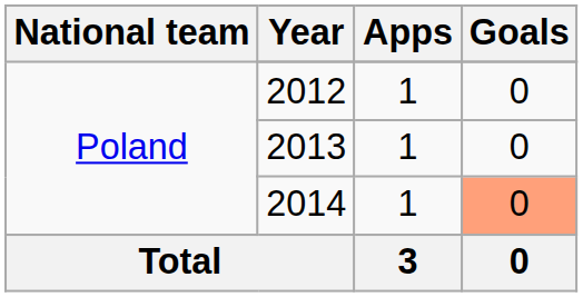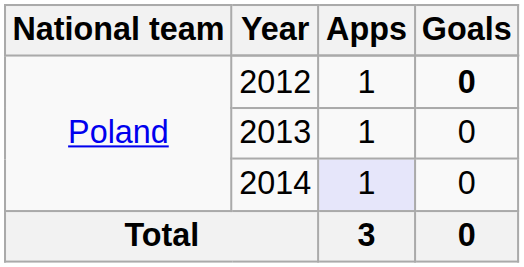2012 | Goals: normal -> bold
2014 | Apps: no background -> lavender background
2014 | Goals: lightsalmon background -> no background
